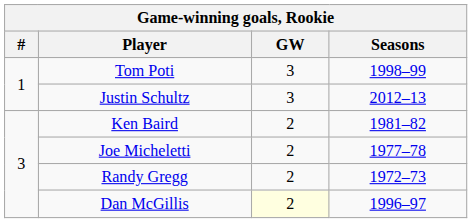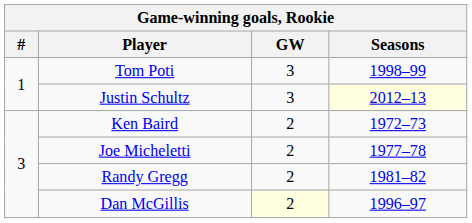Justin Schultz | Seasons: no background -> lightyellow background
Ken Baird | Seasons: 1981–82 -> 1972–73
Randy Gregg | Seasons: 1972–73 -> 1981–82
